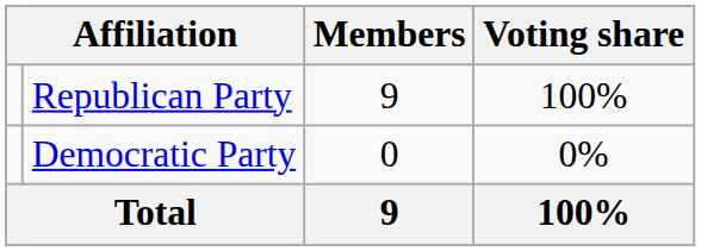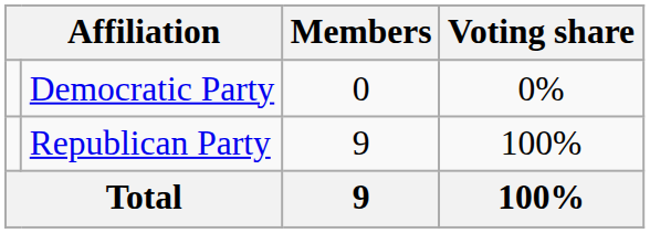rows swapped: Democratic Party <-> Republican Party
